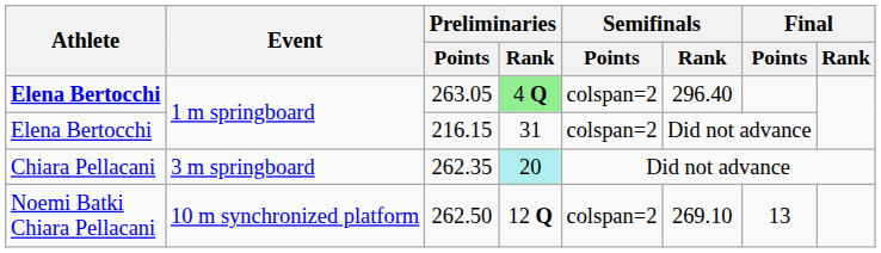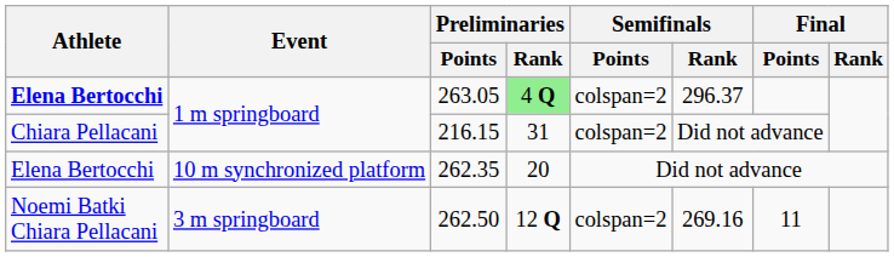263.05 | Semifinals / Rank: 296.40 -> 296.37
216.15 | Athlete: Elena Bertocchi -> Chiara Pellacani
262.35 | Athlete: Chiara Pellacani -> Elena Bertocchi
262.35 | Event: 3 m springboard -> 10 m synchronized platform
262.35 | Preliminaries / Rank: paleturquoise background -> no background
262.50 | Event: 10 m synchronized platform -> 3 m springboard
262.50 | Semifinals / Rank: 269.10 -> 269.16
262.50 | Final / Points: 13 -> 11
